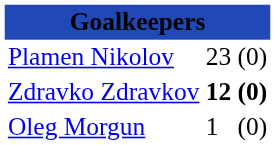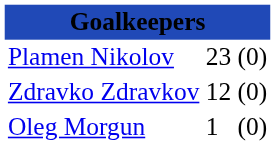Zdravko Zdravkov | column 2: bold -> normal
Zdravko Zdravkov | column 3: bold -> normal
